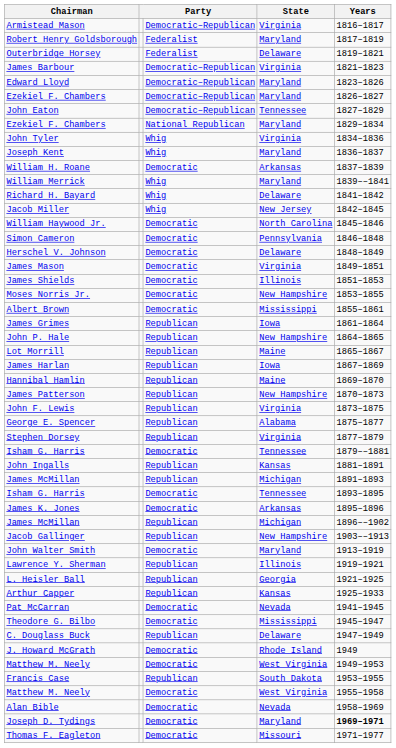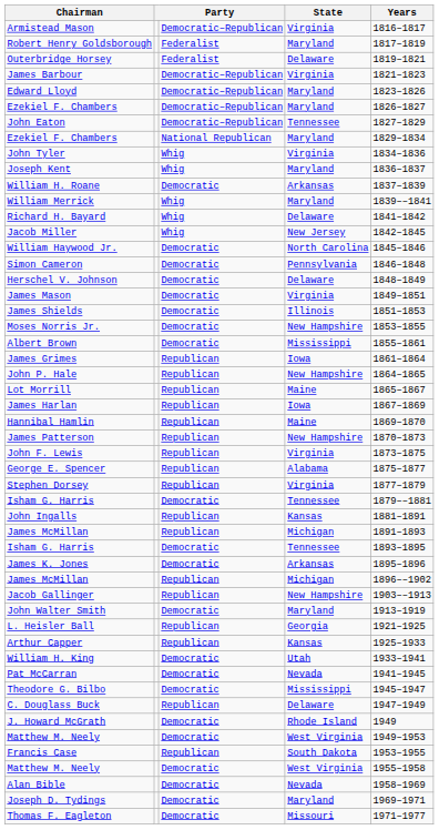- row: Lawrence Y. Sherman | Republican | Illinois | 1919–1921
+ row: William H. King | Democratic | Utah | 1933–1941
Joseph D. Tydings | Years: bold -> normal
